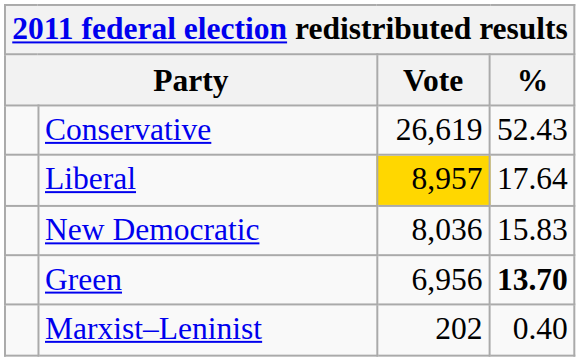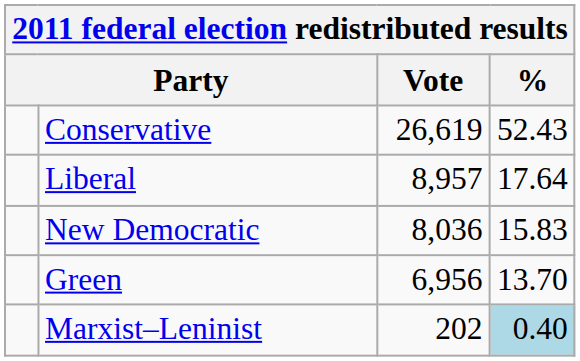Liberal | Vote: gold background -> no background
Green | %: bold -> normal
Marxist–Leninist | %: no background -> lightblue background
